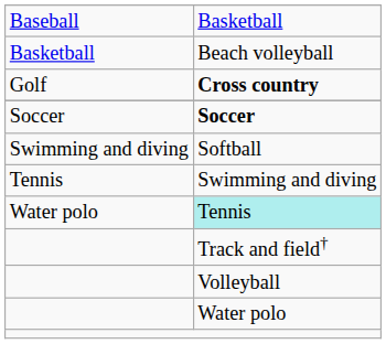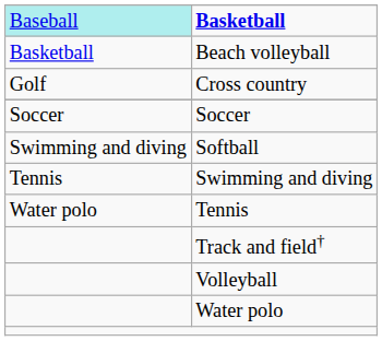row 1 | column 1: no background -> paleturquoise background
row 1 | column 2: normal -> bold
row 3 | column 2: bold -> normal
row 4 | column 2: bold -> normal
row 7 | column 2: paleturquoise background -> no background
